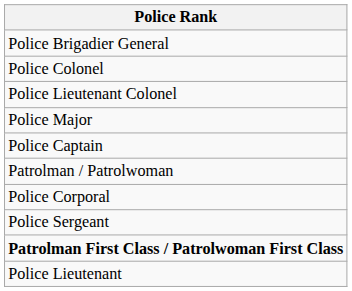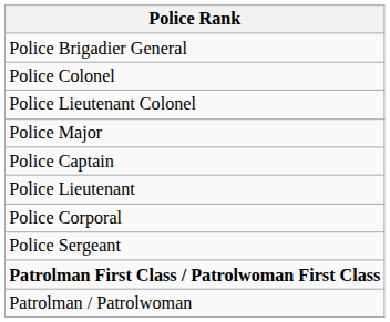row 7 | column 1: Patrolman / Patrolwoman -> Police Lieutenant
row 11 | column 1: Police Lieutenant -> Patrolman / Patrolwoman
